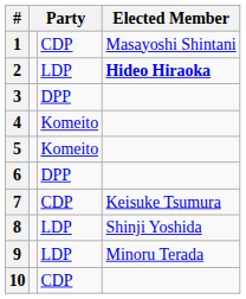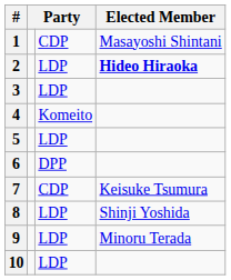3 | column 3: DPP -> LDP
5 | column 3: Komeito -> LDP
10 | column 3: CDP -> LDP
